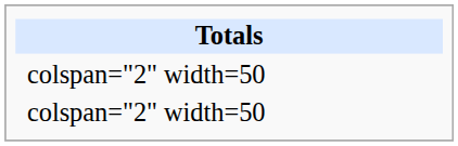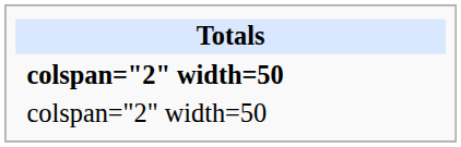row 2 | column 1: normal -> bold
